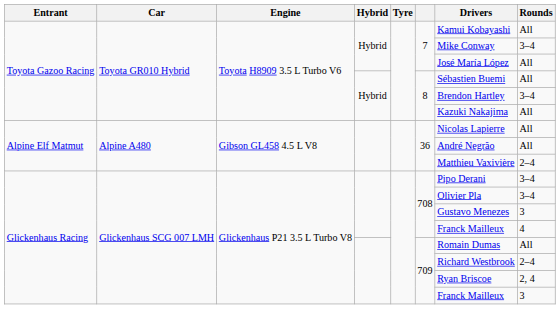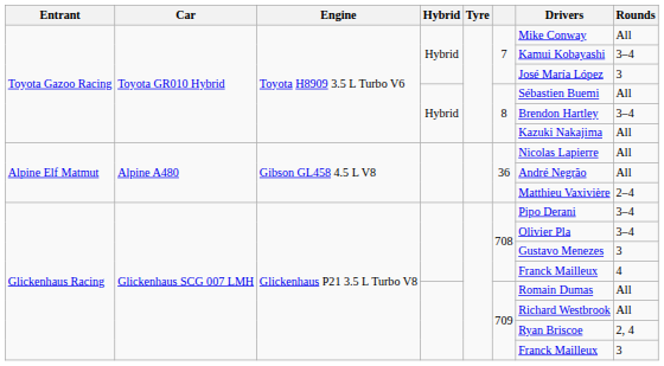row 2 | Drivers: Kamui Kobayashi -> Mike Conway
row 3 | Drivers: Mike Conway -> Kamui Kobayashi
row 4 | Rounds: All -> 3
row 16 | Rounds: 2–4 -> All
